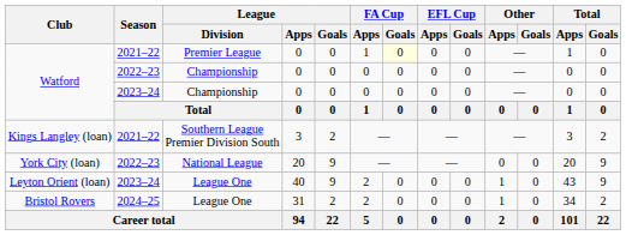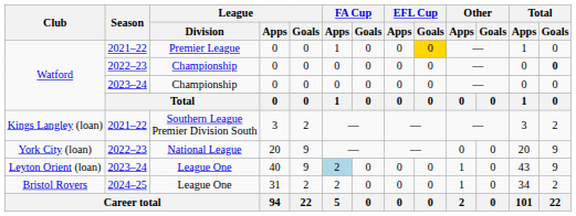Watford / 2021–22 | FA Cup / Goals: lightyellow background -> no background
Watford / 2021–22 | EFL Cup / Goals: no background -> gold background
Watford / 2022–23 | Total / Goals: normal -> bold
Leyton Orient (loan) | FA Cup / Apps: no background -> lightblue background
